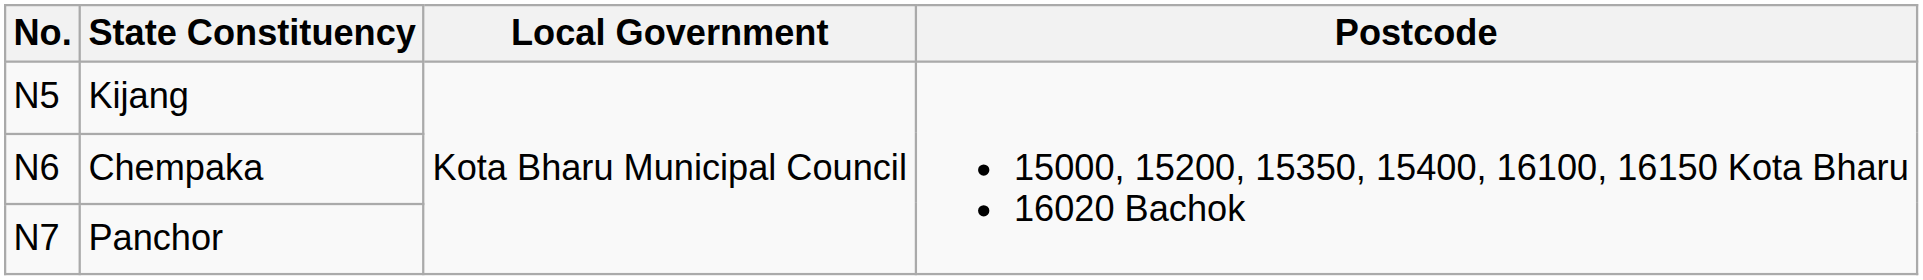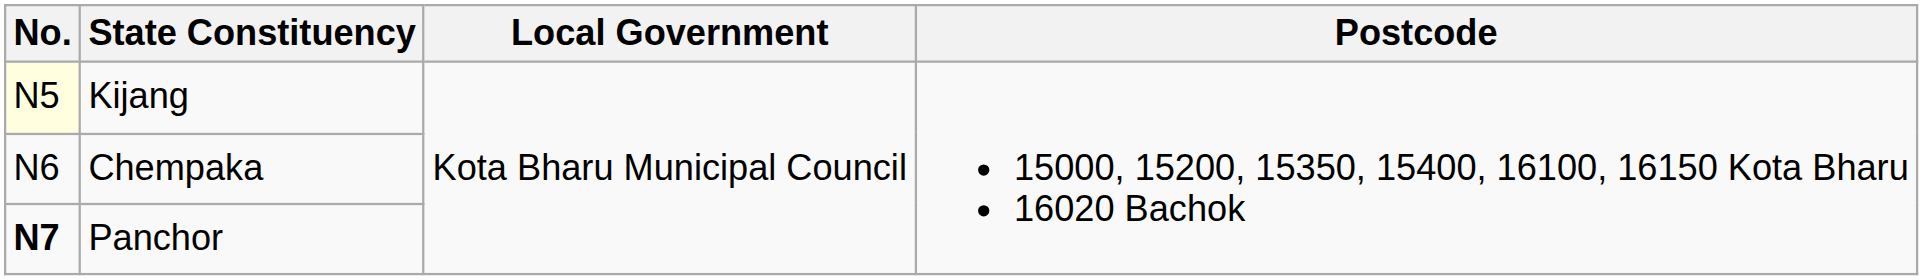Kijang | No.: no background -> lightyellow background
Panchor | No.: normal -> bold
